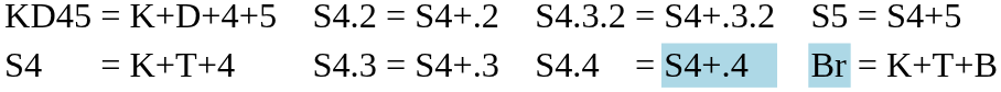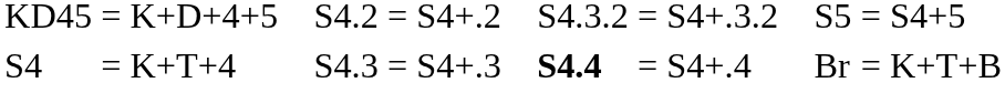K+T+4 | column 7: normal -> bold
K+T+4 | column 9: lightblue background -> no background
K+T+4 | column 10: lightblue background -> no background
